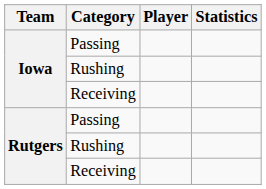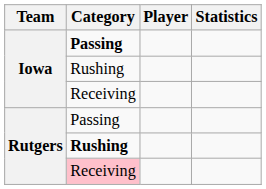Iowa / Passing | Category: normal -> bold
Rutgers / Rushing | Category: normal -> bold
Rutgers / Receiving | Category: no background -> pink background
